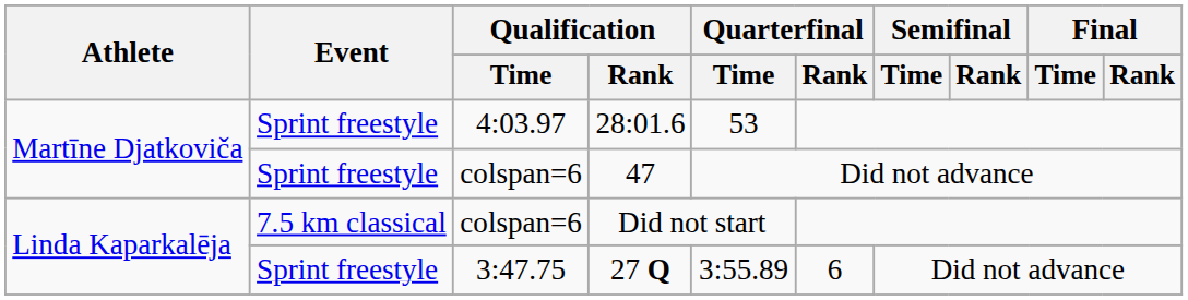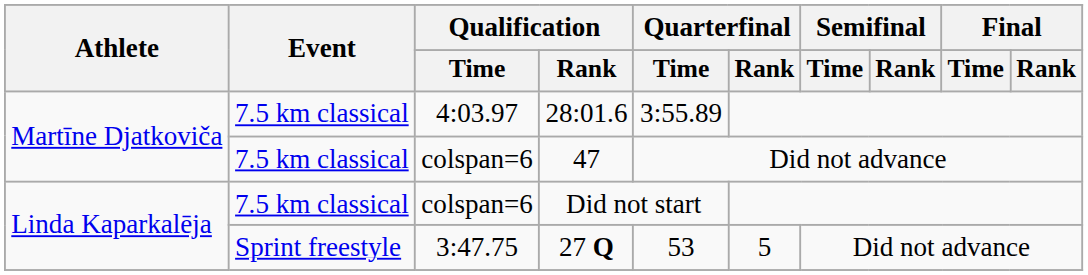28:01.6 | Event: Sprint freestyle -> 7.5 km classical
28:01.6 | Quarterfinal / Time: 53 -> 3:55.89
47 | Event: Sprint freestyle -> 7.5 km classical
27 Q | Quarterfinal / Time: 3:55.89 -> 53
27 Q | Quarterfinal / Rank: 6 -> 5
